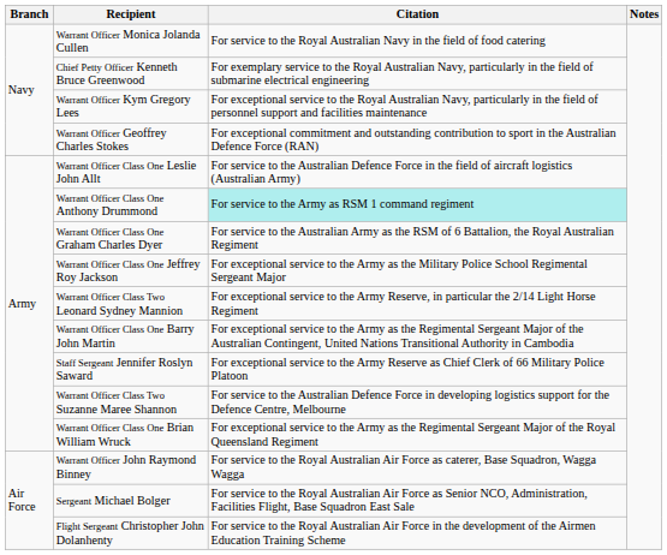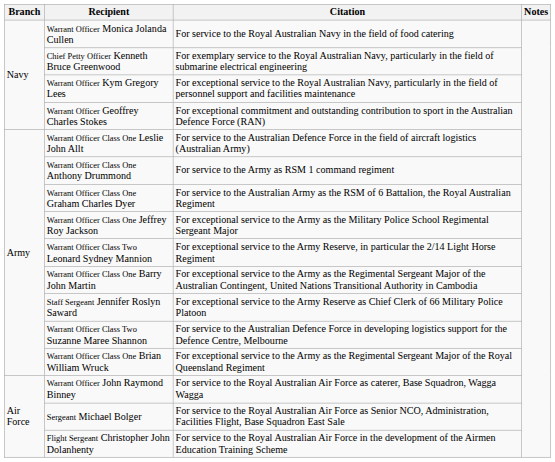Warrant Officer Class One Anthony Drummond | Citation: paleturquoise background -> no background
